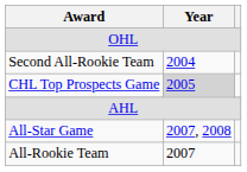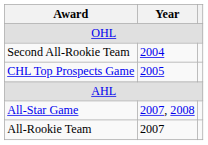CHL Top Prospects Game | Year: lightgrey background -> no background
